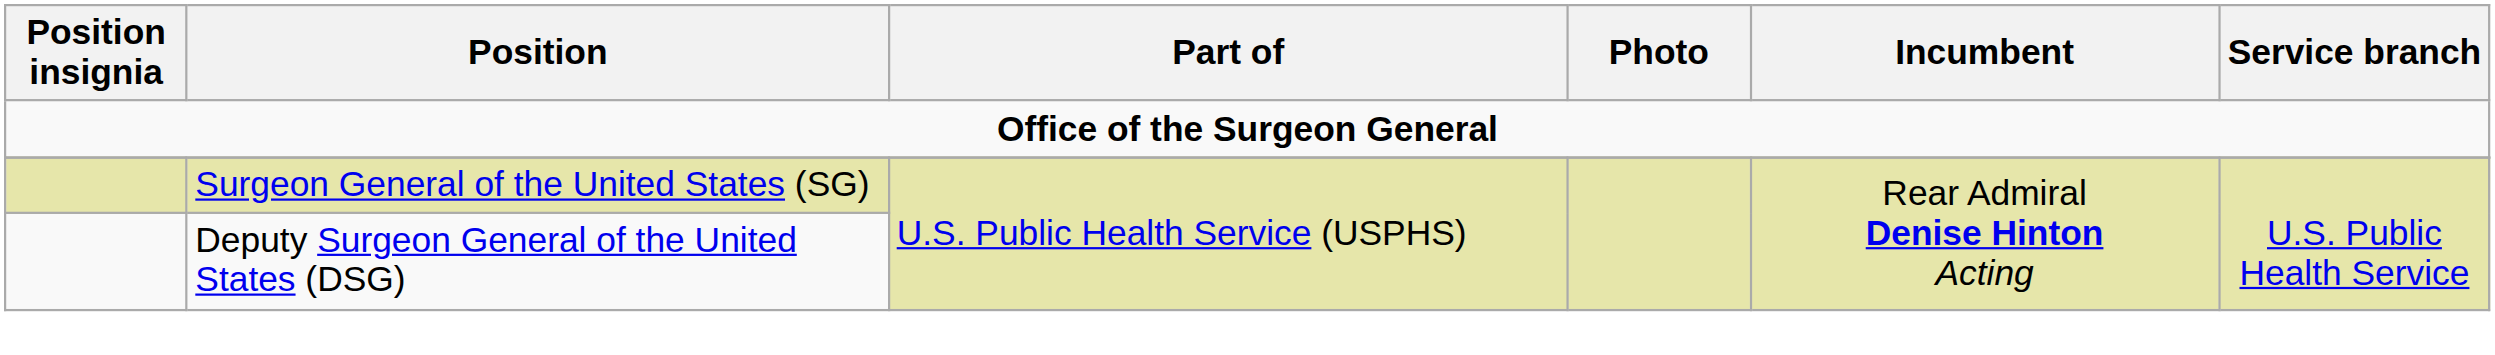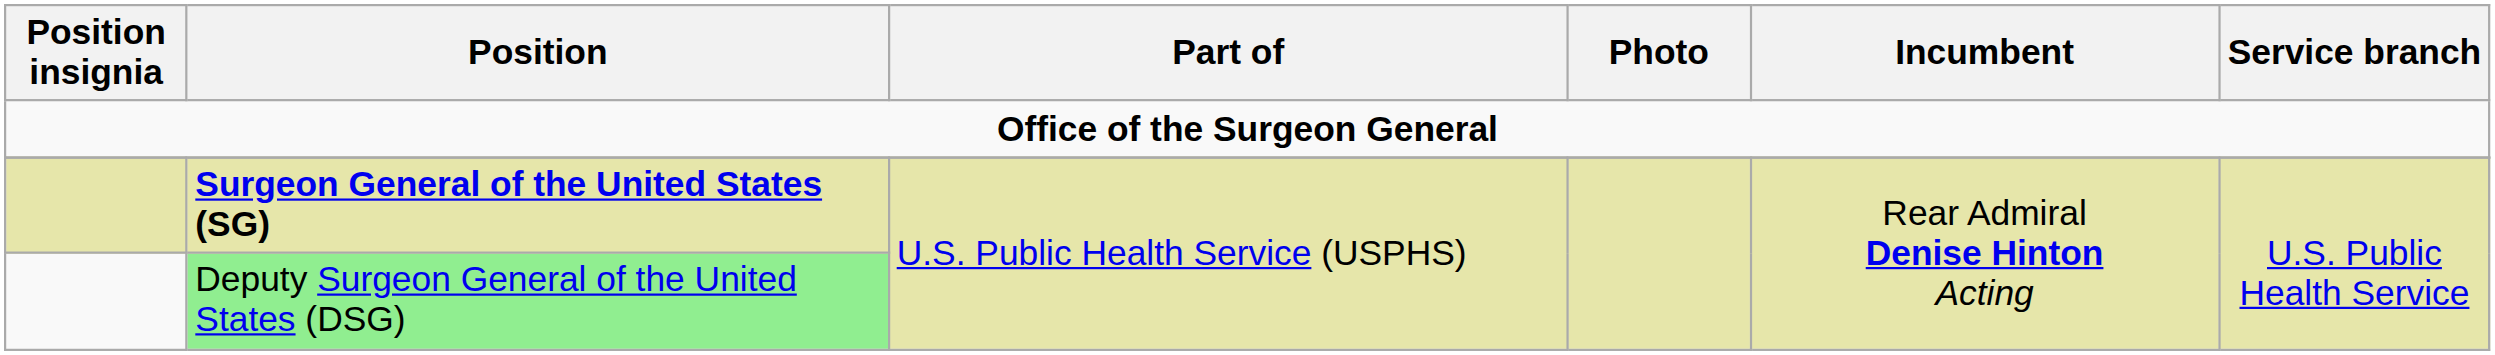Surgeon General of the United States (SG) | Position: normal -> bold
Deputy Surgeon General of the United States (DSG) | Position: no background -> lightgreen background
